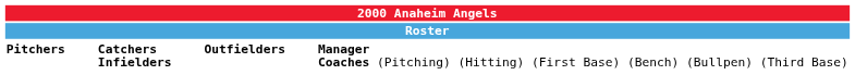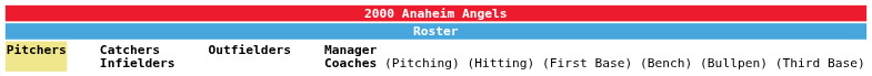Pitchers | column 1: no background -> khaki background
